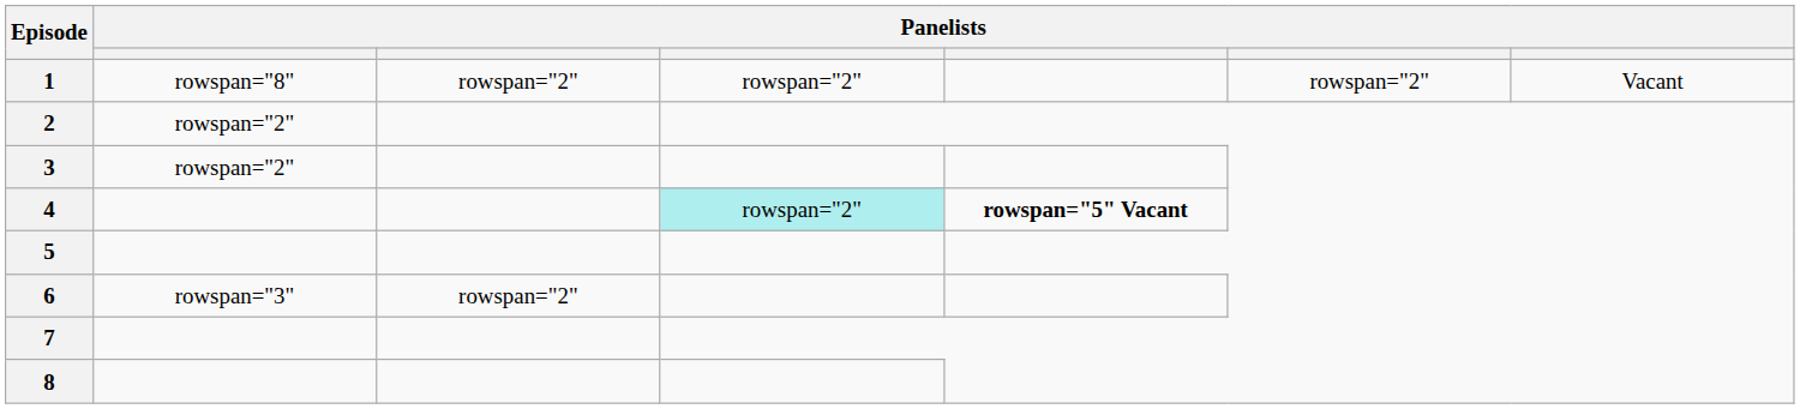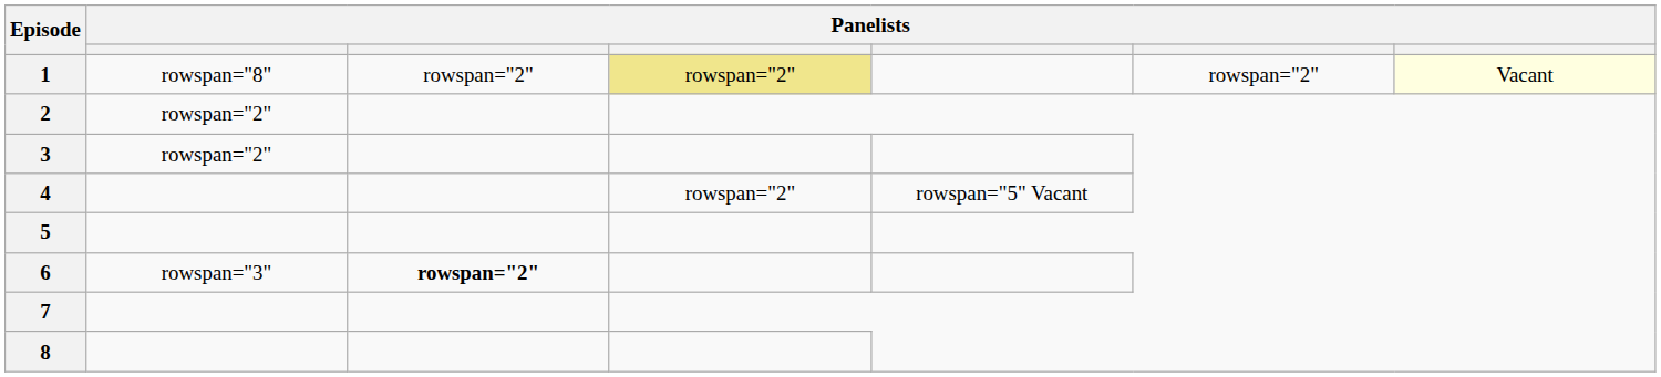1 | column 4: no background -> khaki background
1 | column 7: no background -> lightyellow background
4 | column 4: paleturquoise background -> no background
4 | column 5: bold -> normal
6 | column 3: normal -> bold
